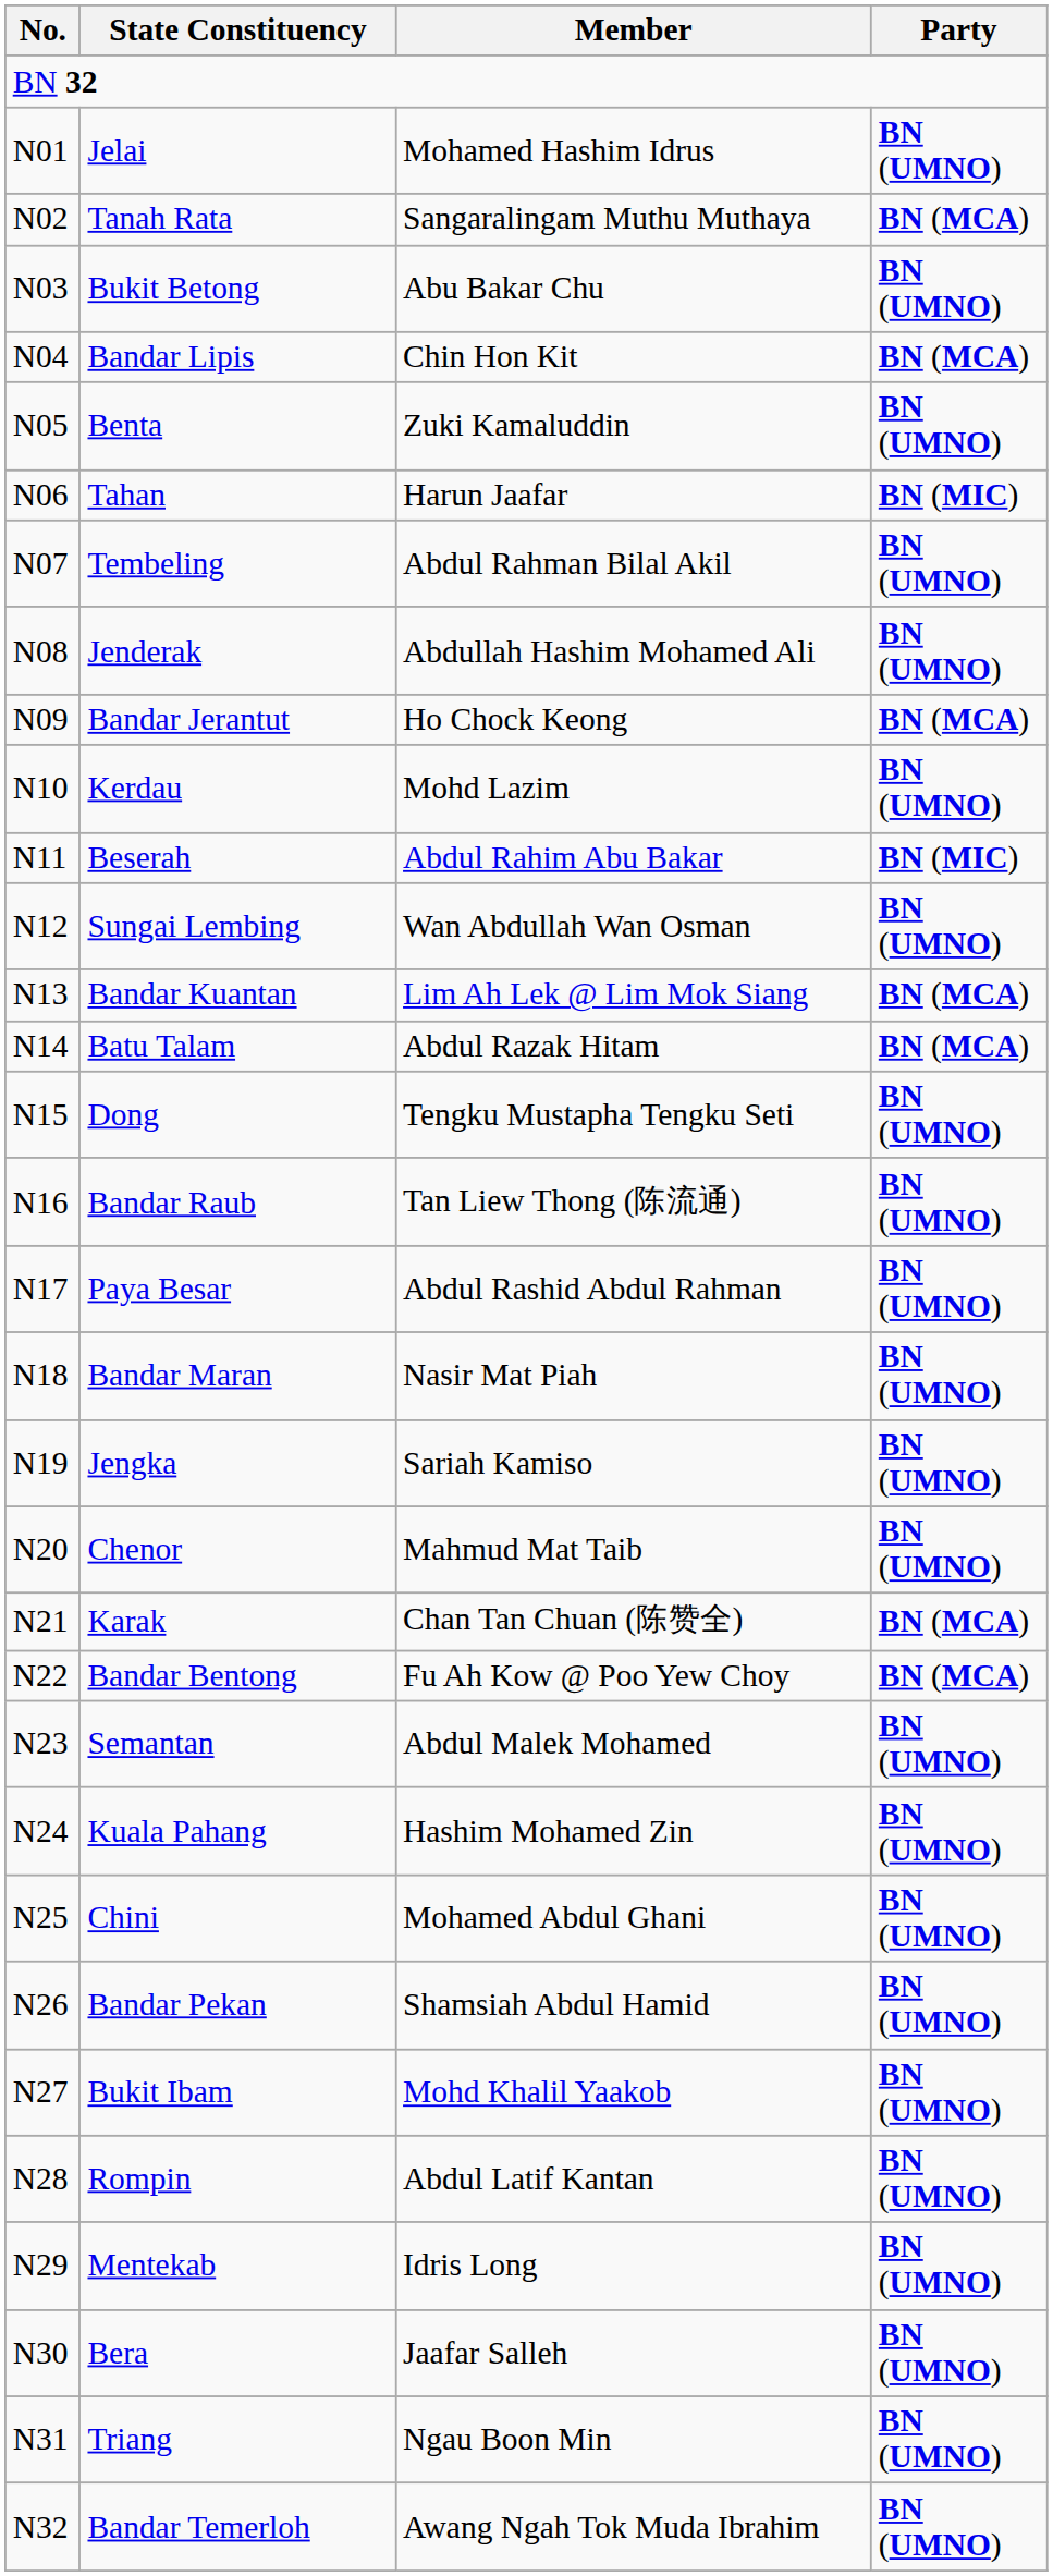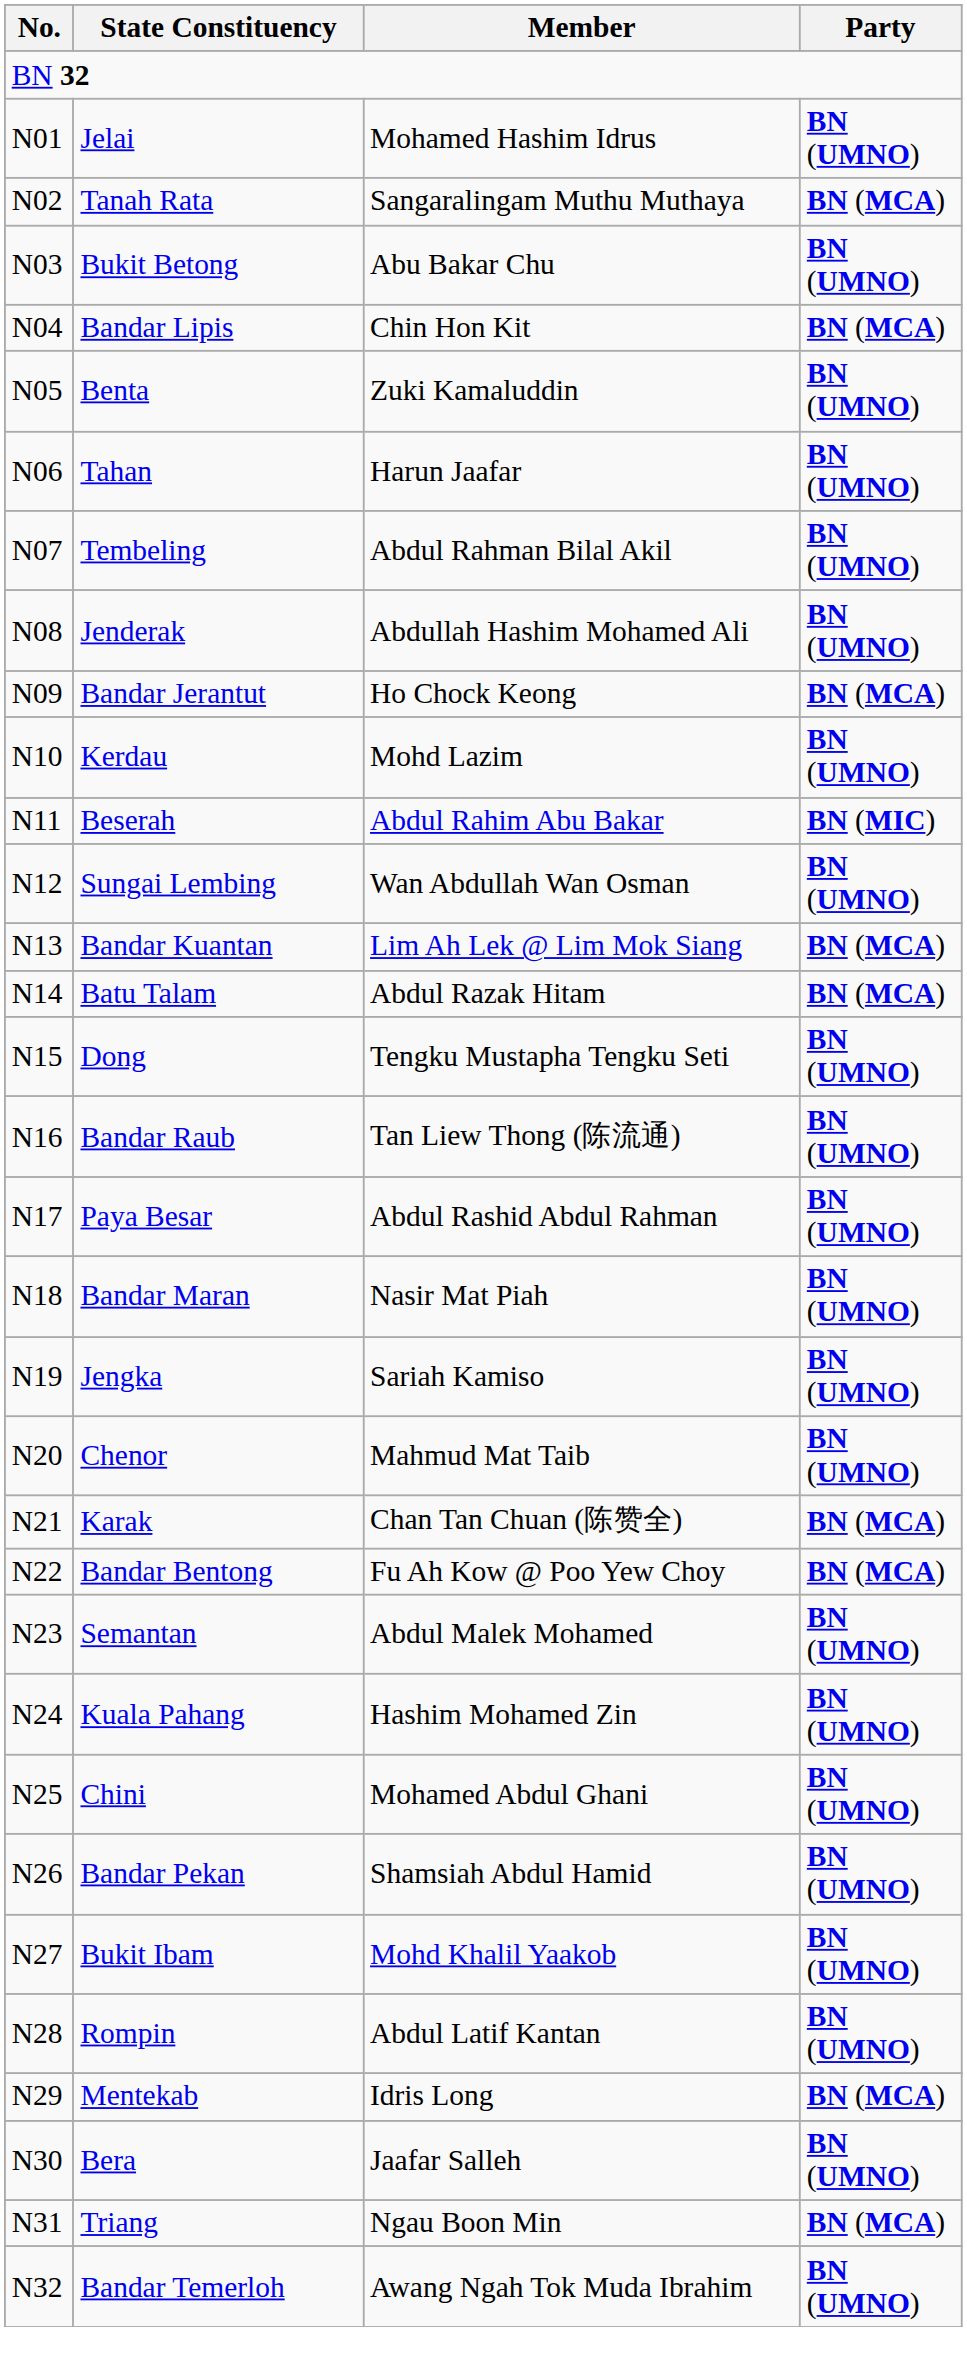Tahan | Party: BN (MIC) -> BN (UMNO)
Mentekab | Party: BN (UMNO) -> BN (MCA)
Triang | Party: BN (UMNO) -> BN (MCA)
